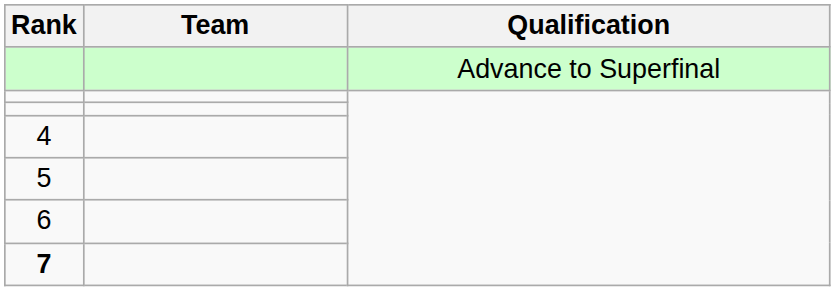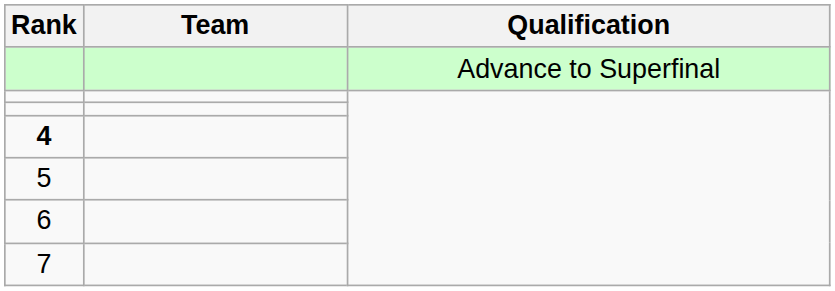4 | Rank: normal -> bold
7 | Rank: bold -> normal
